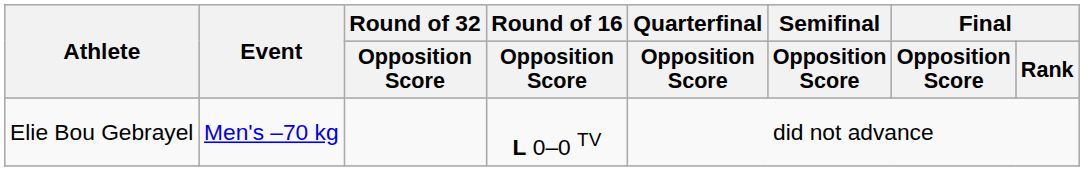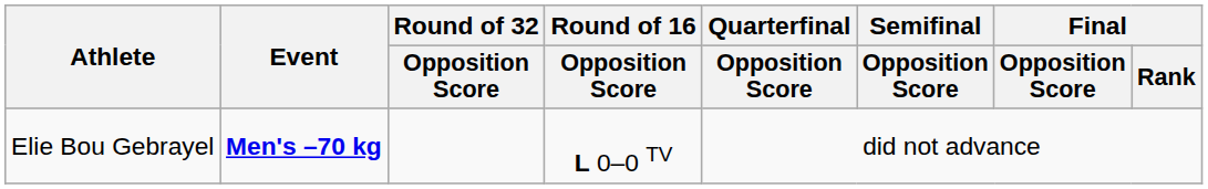Elie Bou Gebrayel | Event: normal -> bold
